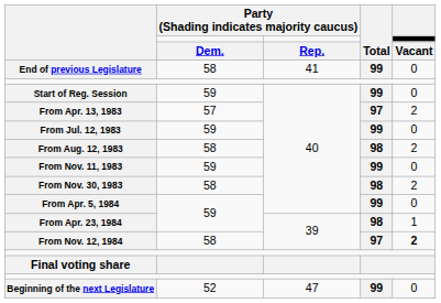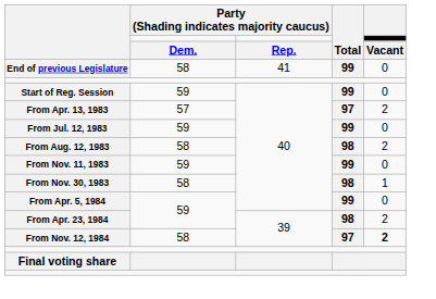From Nov. 30, 1983 | column 5: 2 -> 1
From Apr. 23, 1984 | column 5: 1 -> 2
- row: Beginning of the next Legislature | 52 | 47 | 99 | 0
